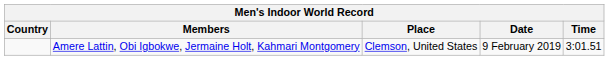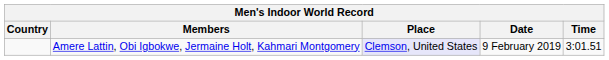Amere Lattin, Obi Igbokwe, Jermaine Holt, Kahmari Montgomery | Place: no background -> lavender background
